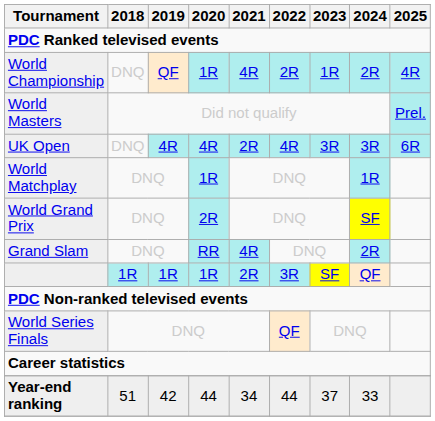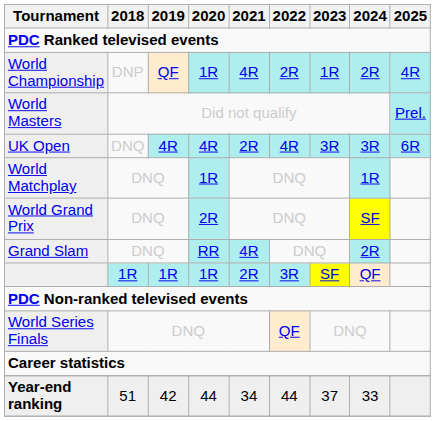World Championship | 2018: DNQ -> DNP
